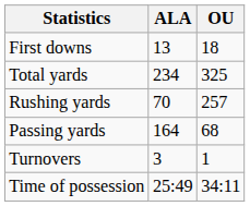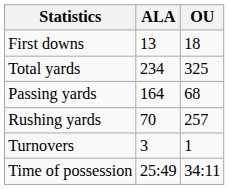rows swapped: Rushing yards <-> Passing yards
